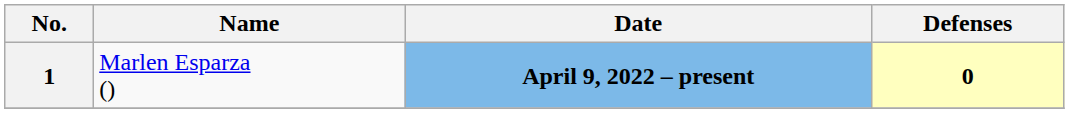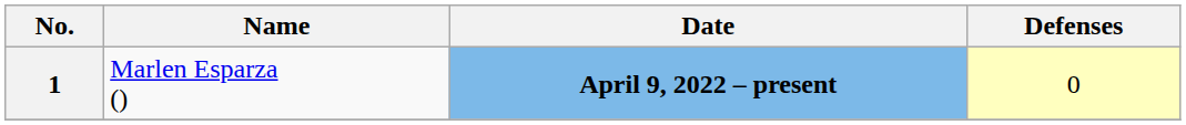1 | Defenses: bold -> normal
